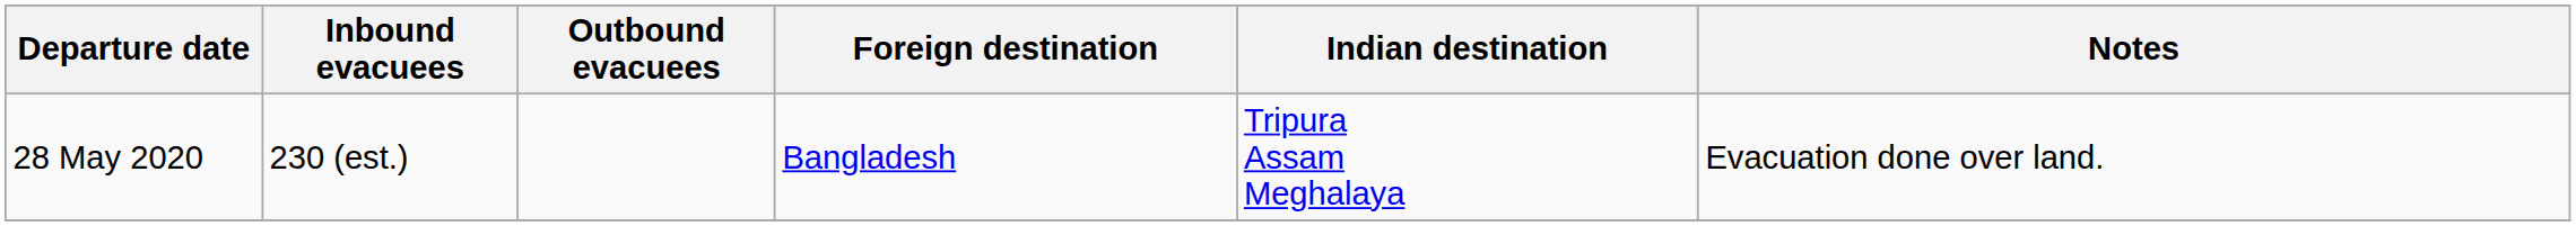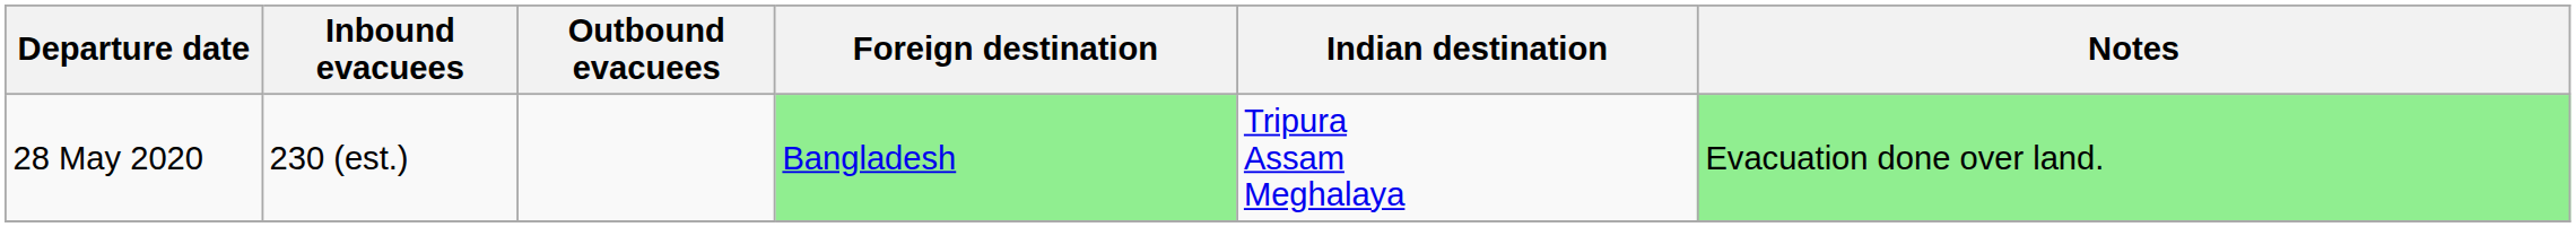28 May 2020 | Foreign destination: no background -> lightgreen background
28 May 2020 | Notes: no background -> lightgreen background
